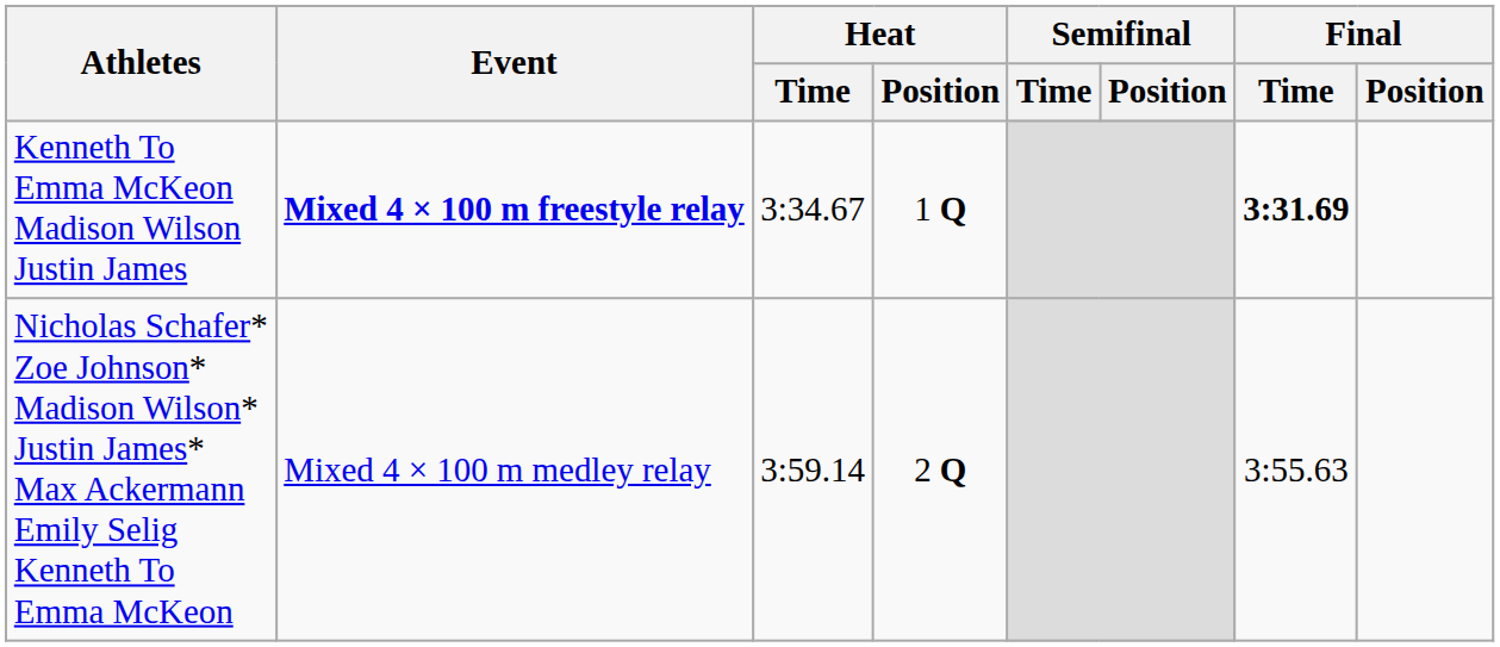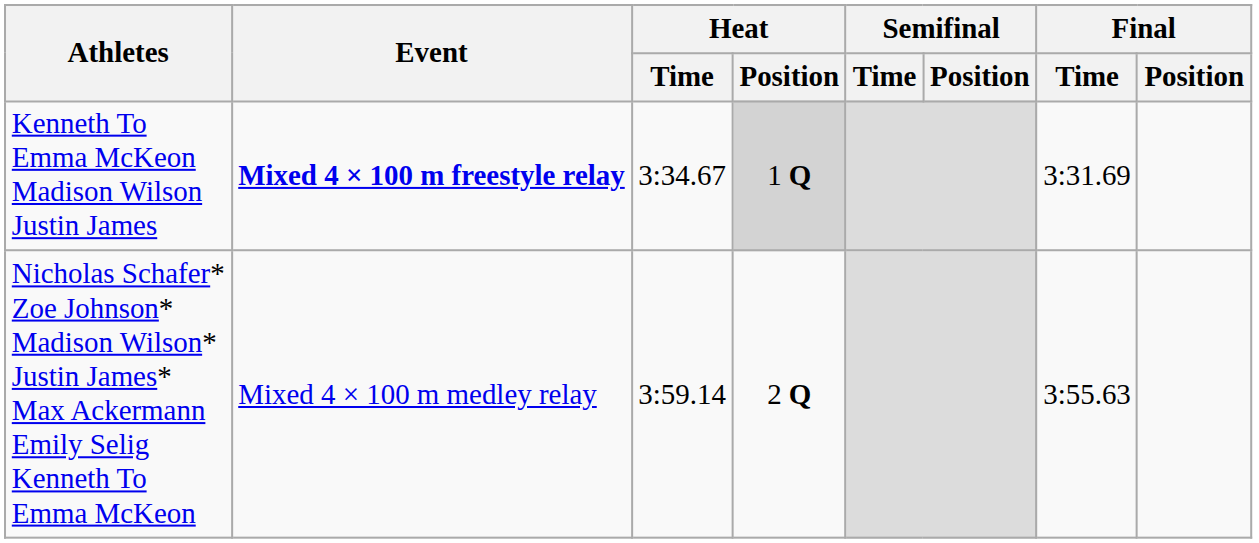Kenneth To Emma McKeon Madison Wilson Justin James | Heat / Position: no background -> lightgrey background
Kenneth To Emma McKeon Madison Wilson Justin James | Final / Time: bold -> normal
